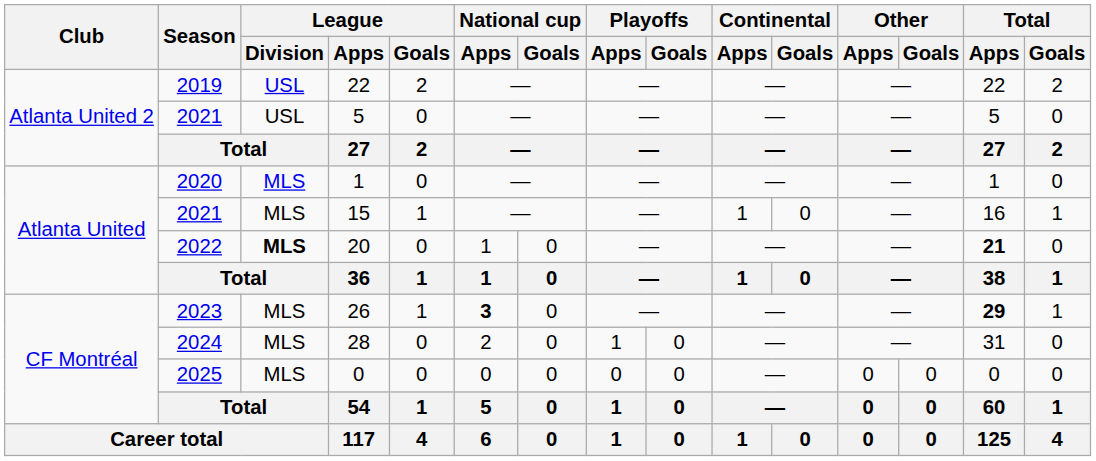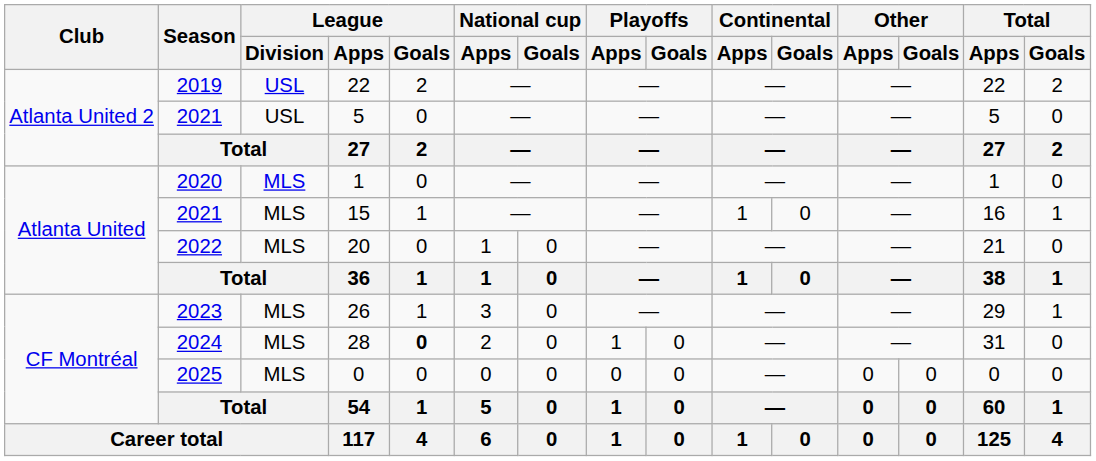20 | League / Division: bold -> normal
20 | Total / Apps: bold -> normal
26 | National cup / Apps: bold -> normal
26 | Total / Apps: bold -> normal
28 | League / Goals: normal -> bold
